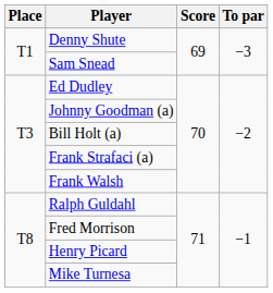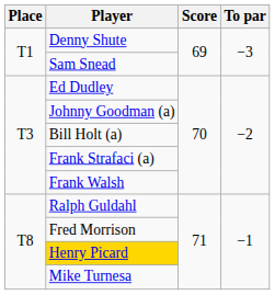Henry Picard | Player: no background -> gold background
